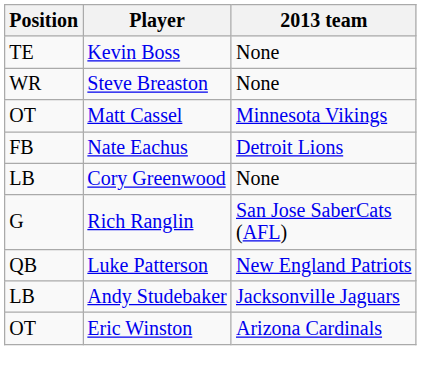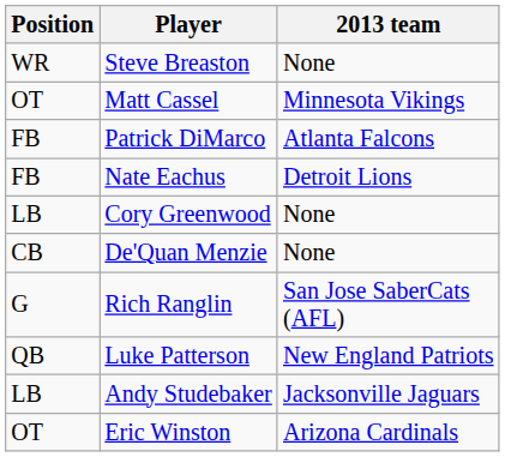- row: TE | Kevin Boss | None
+ row: FB | Patrick DiMarco | Atlanta Falcons
+ row: CB | De'Quan Menzie | None
